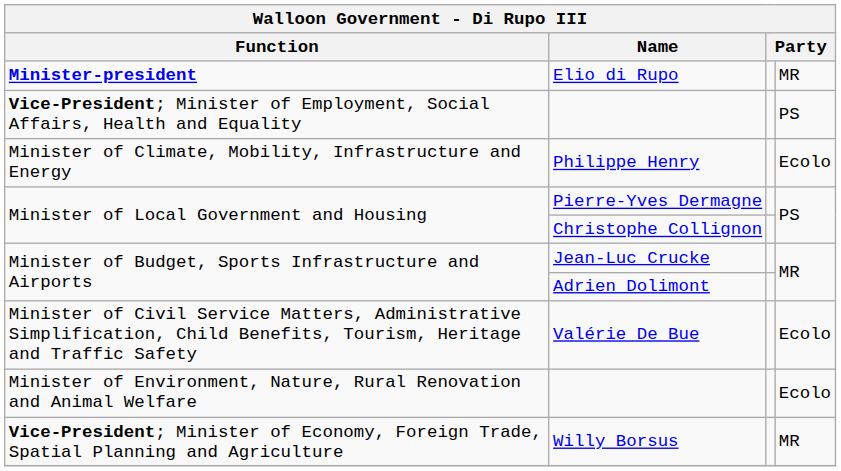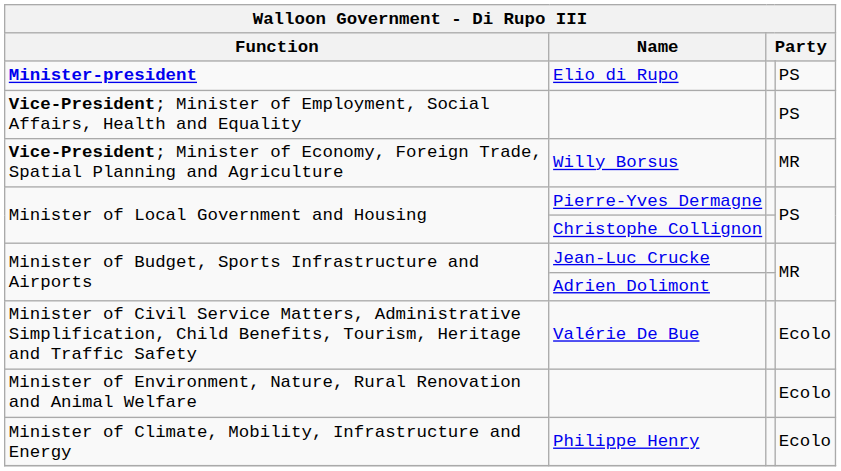Elio di Rupo | column 4: MR -> PS
rows swapped: Willy Borsus <-> Philippe Henry
